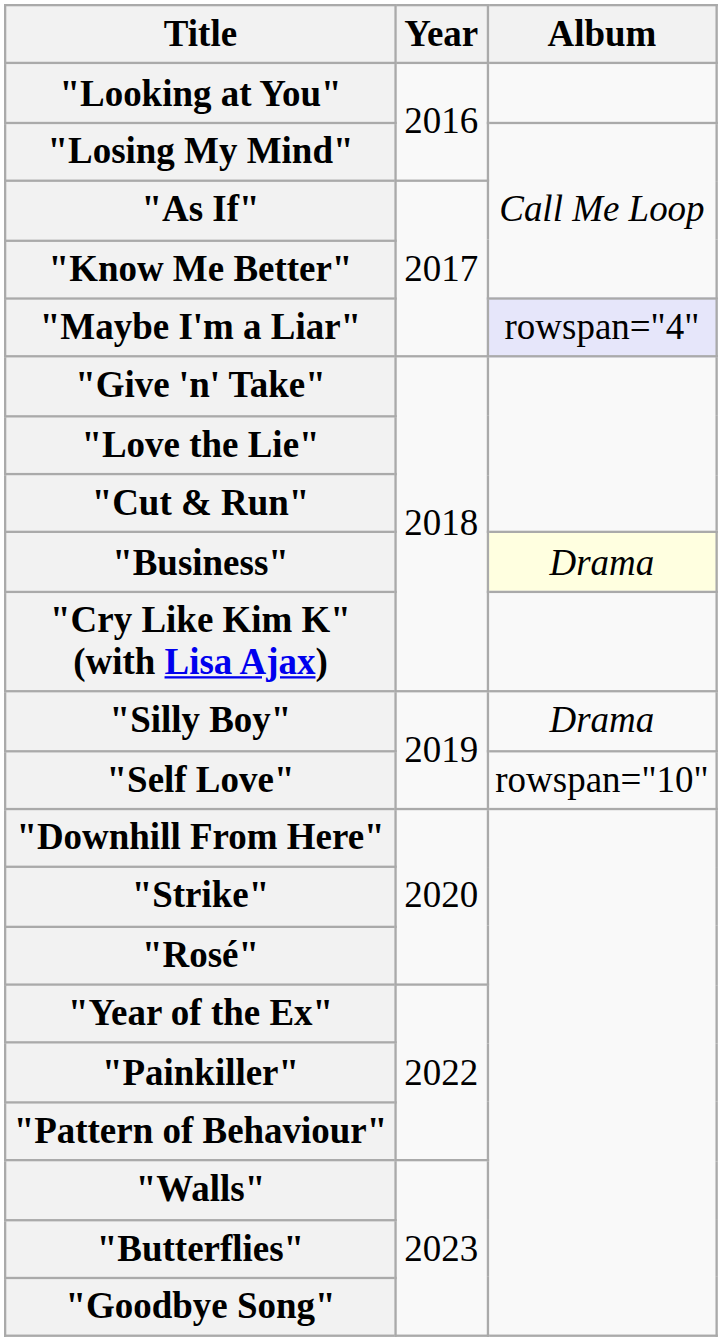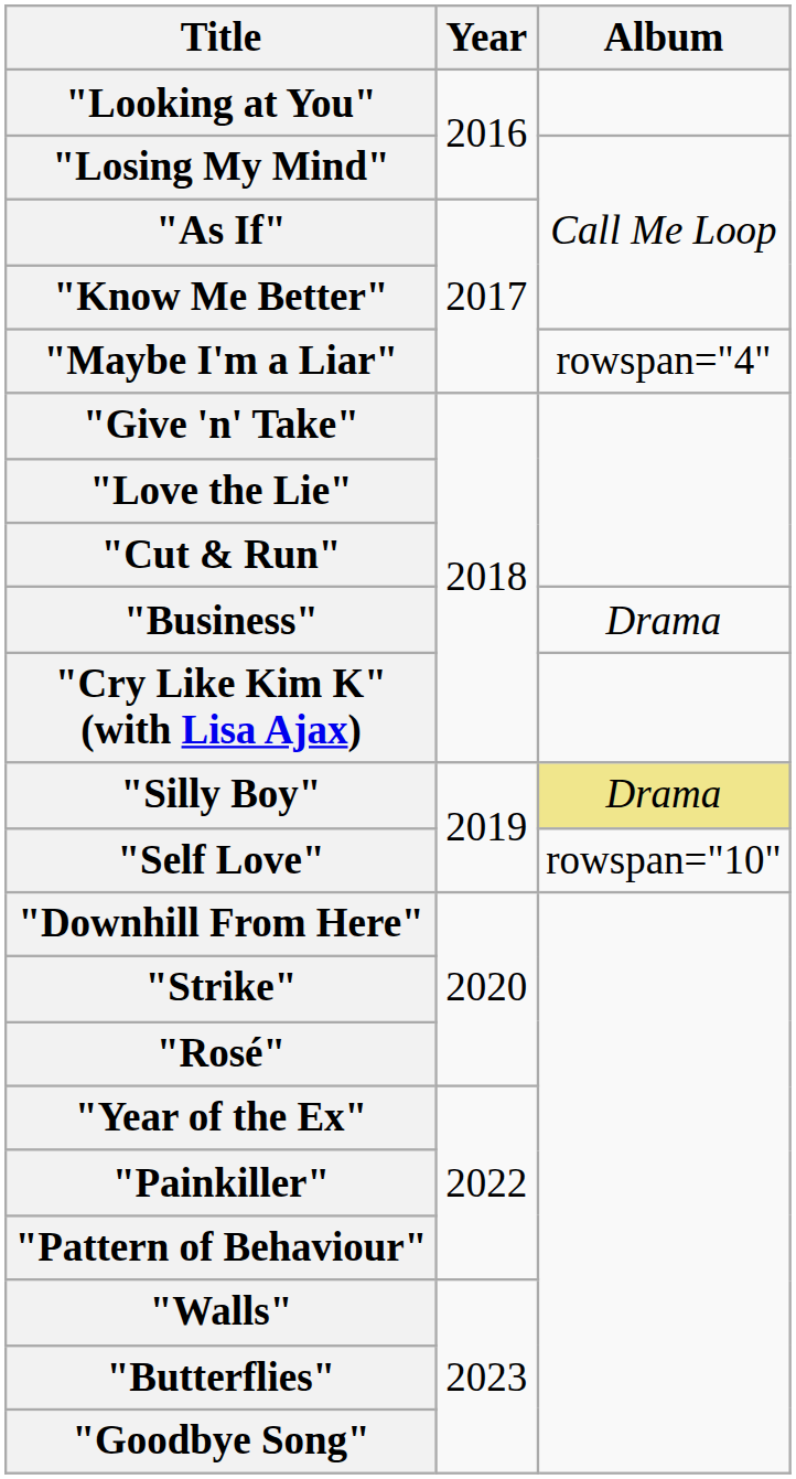"Maybe I'm a Liar" | Album: lavender background -> no background
"Business" | Album: lightyellow background -> no background
"Silly Boy" | Album: no background -> khaki background
